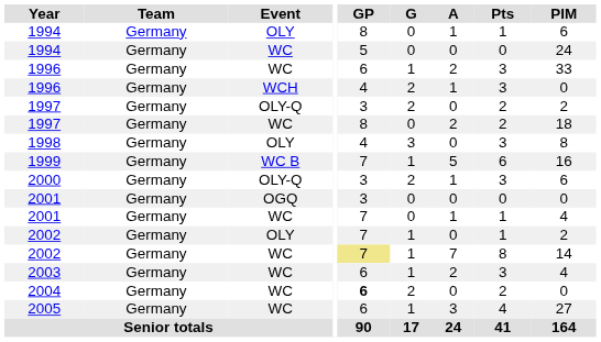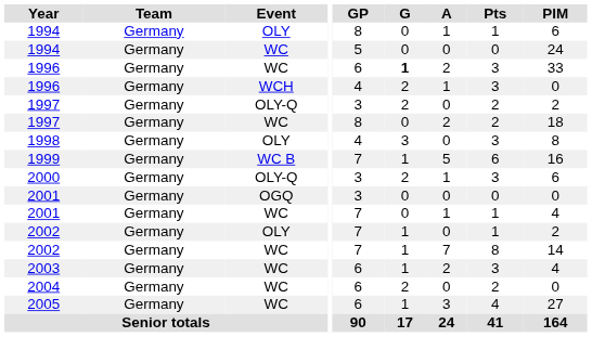1996 / WC | G: normal -> bold
2002 / WC | GP: khaki background -> no background
2004 | GP: bold -> normal
